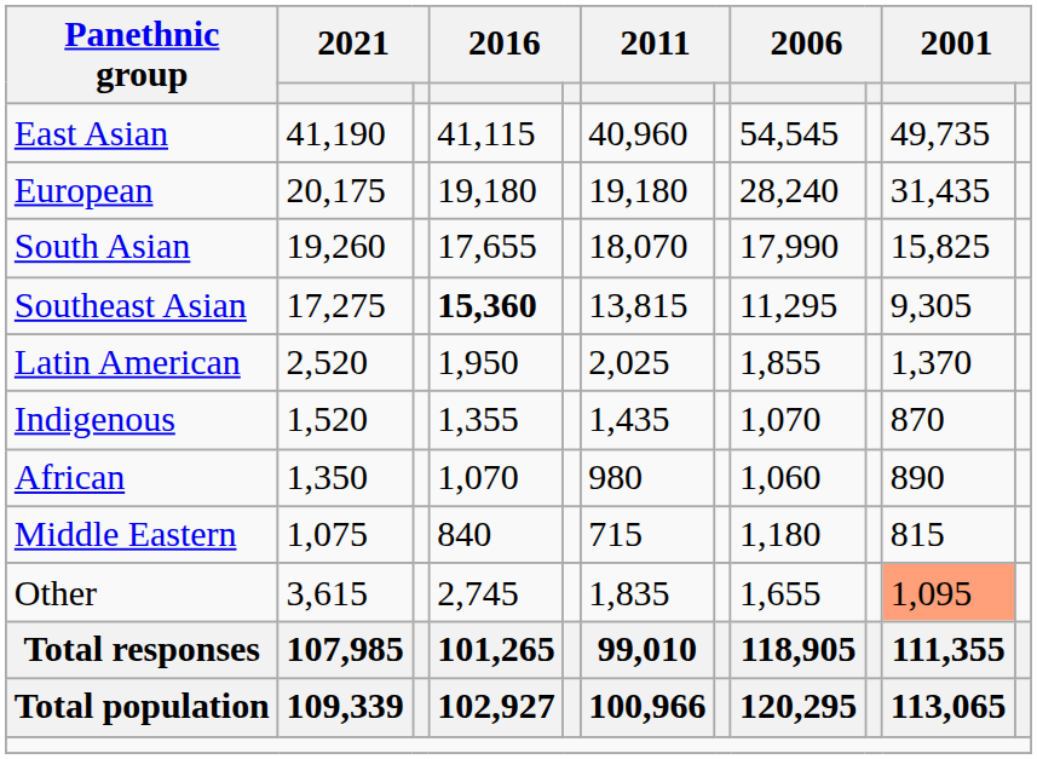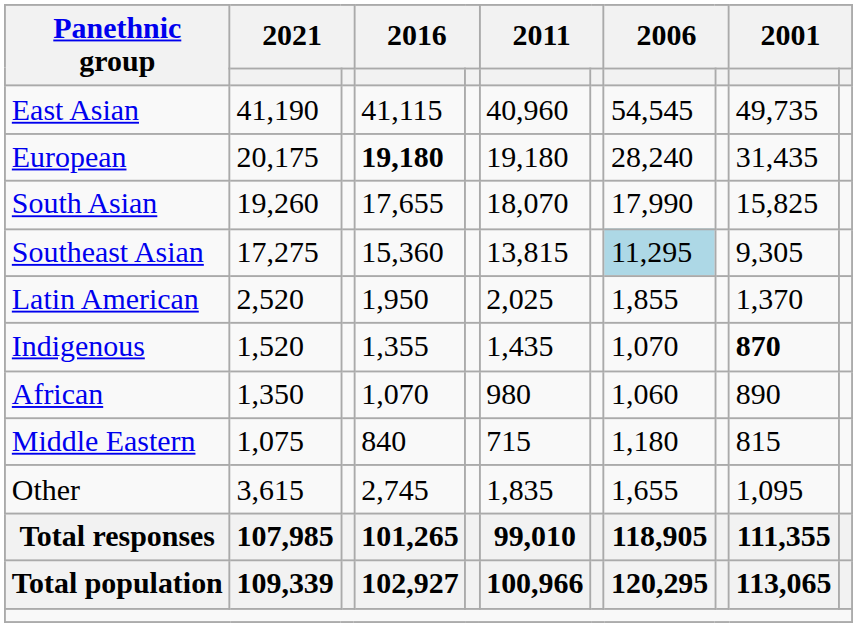European | column 4: normal -> bold
Southeast Asian | column 4: bold -> normal
Southeast Asian | column 8: no background -> lightblue background
Indigenous | column 10: normal -> bold
Other | column 10: lightsalmon background -> no background
